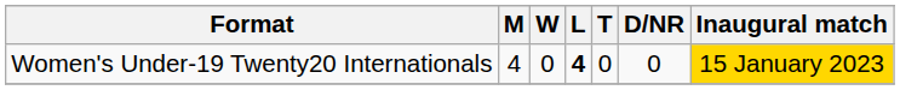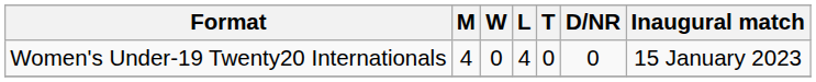Women's Under-19 Twenty20 Internationals | L: bold -> normal
Women's Under-19 Twenty20 Internationals | Inaugural match: gold background -> no background
